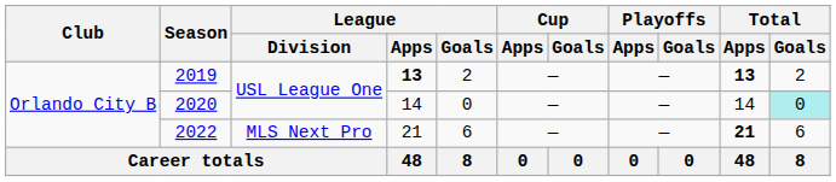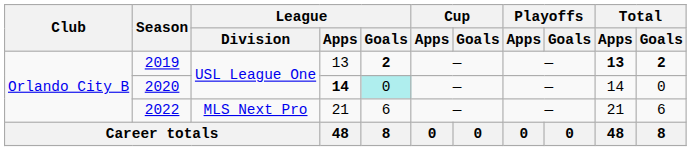2019 | League / Apps: bold -> normal
2019 | League / Goals: normal -> bold
2019 | Total / Goals: normal -> bold
2020 | League / Apps: normal -> bold
2020 | League / Goals: no background -> paleturquoise background
2020 | Total / Goals: paleturquoise background -> no background
2022 | Total / Apps: bold -> normal
